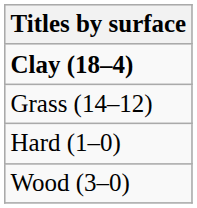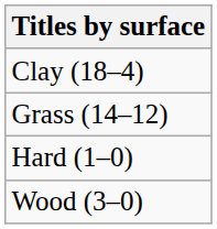row 2 | column 1: bold -> normal
